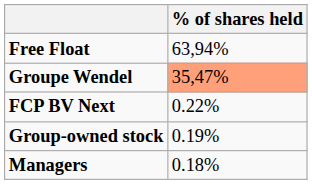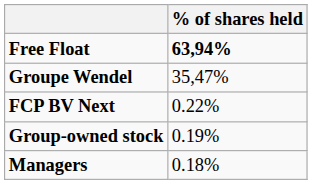Free Float | % of shares held: normal -> bold
Groupe Wendel | % of shares held: lightsalmon background -> no background
